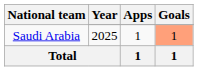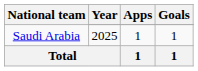2025 | Goals: lightsalmon background -> no background
